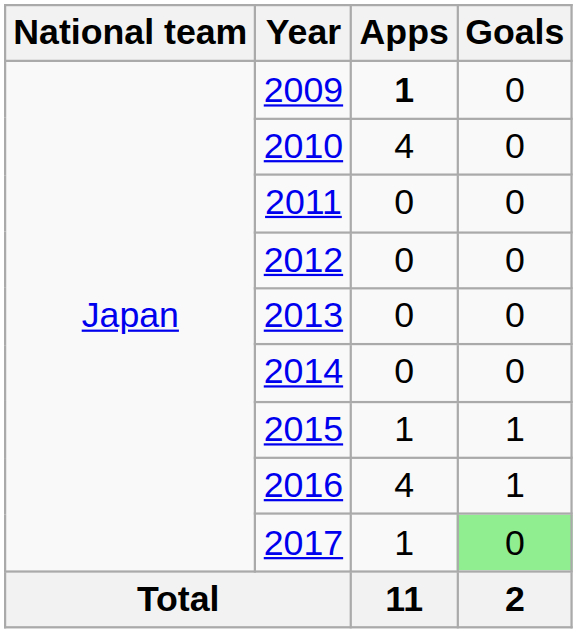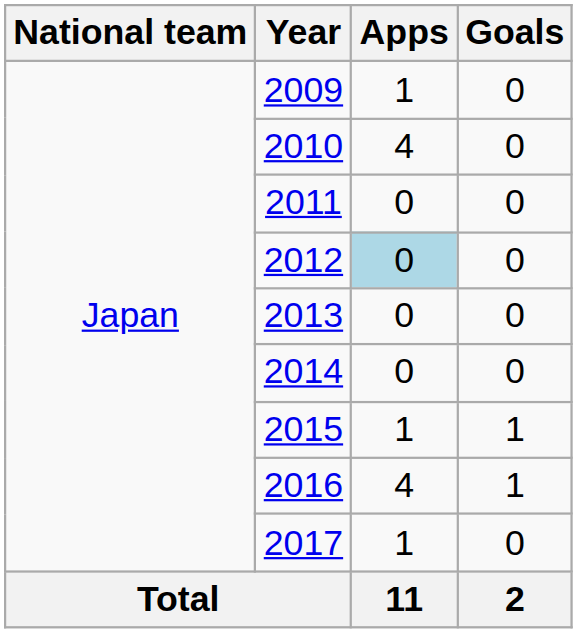2009 | Apps: bold -> normal
2012 | Apps: no background -> lightblue background
2017 | Goals: lightgreen background -> no background
